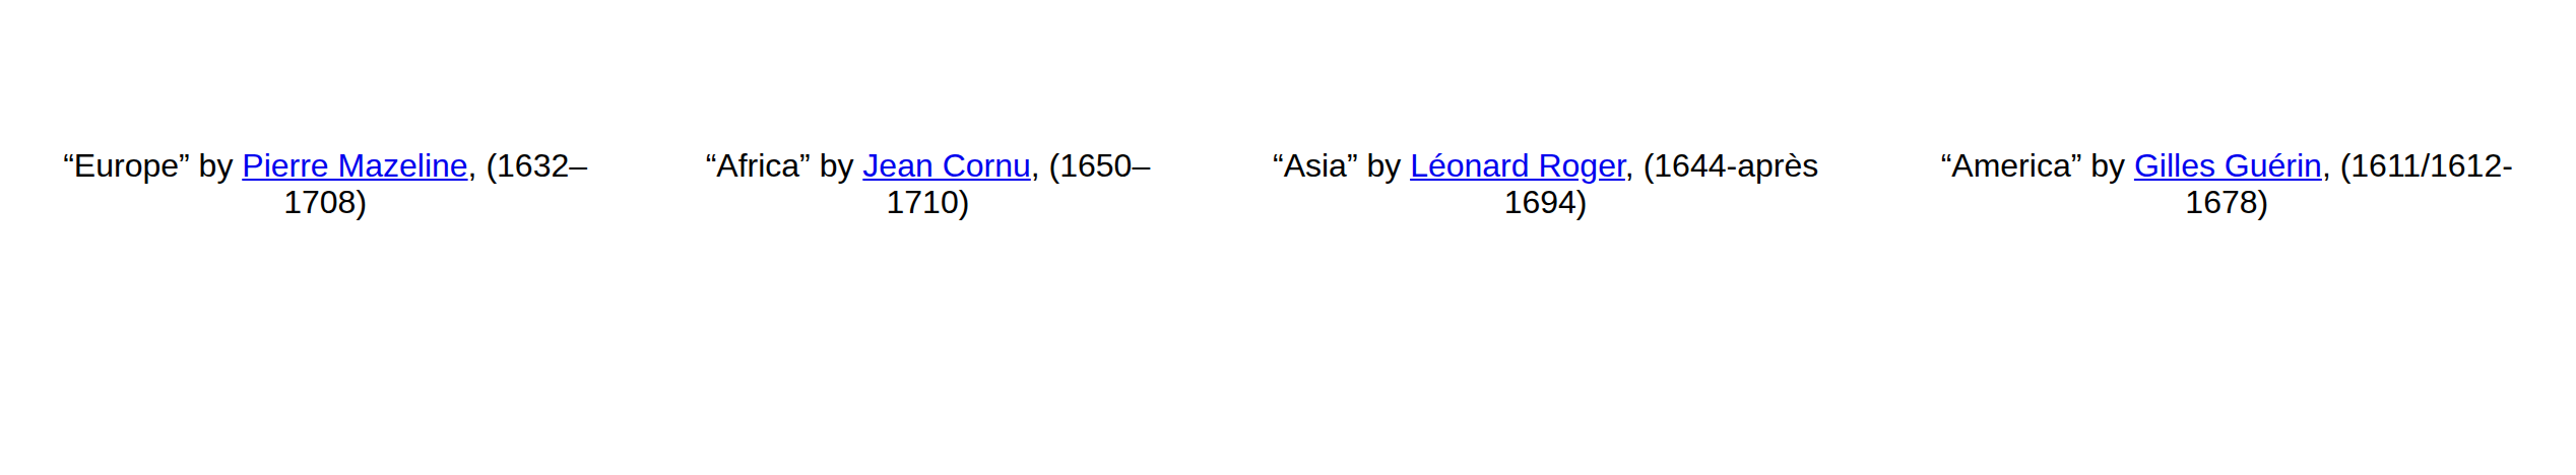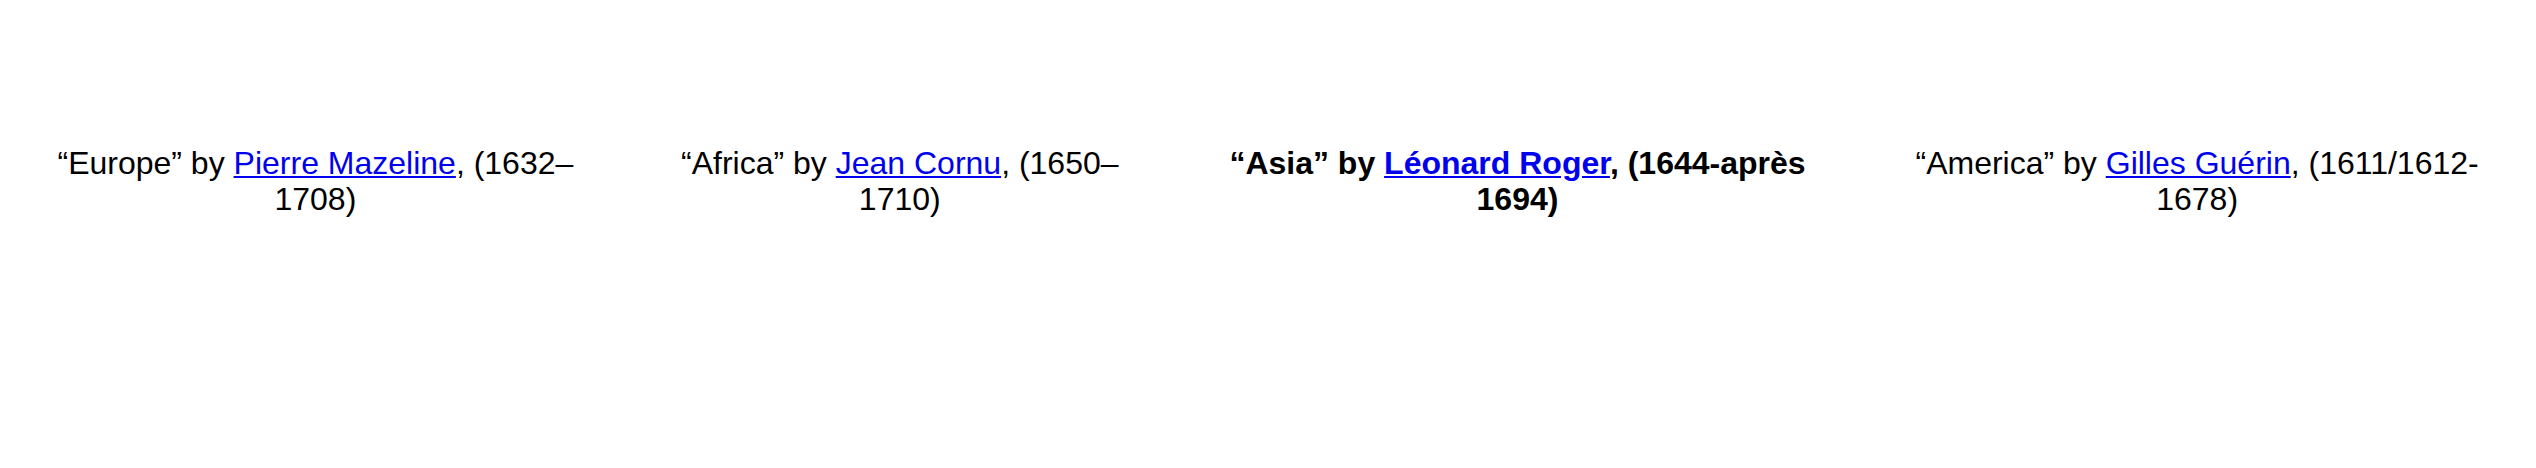“Europe” by Pierre Mazeline, (1632–1708) | column 3: normal -> bold
